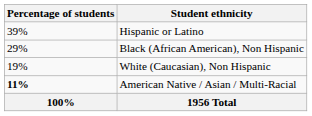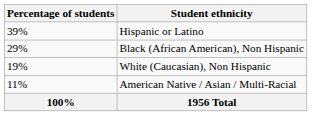American Native / Asian / Multi-Racial | Percentage of students: bold -> normal
